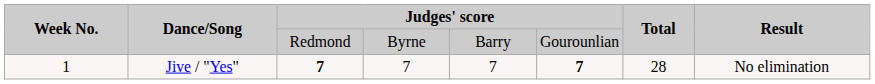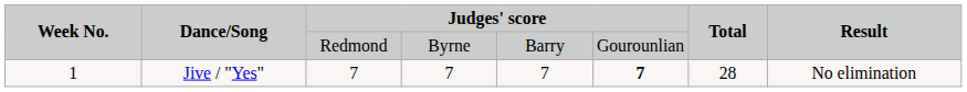1 | column 3: bold -> normal
